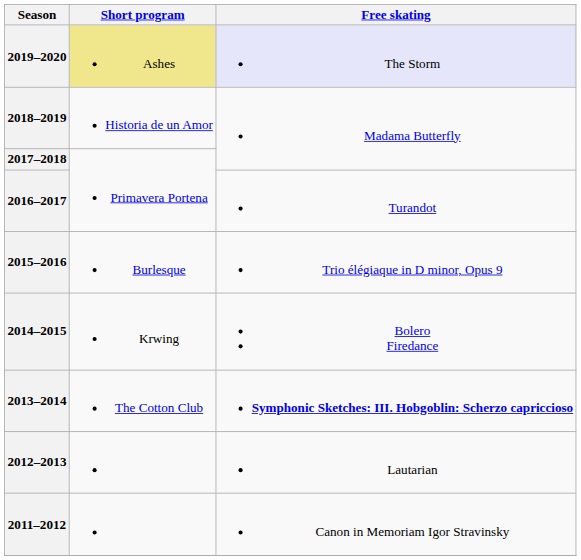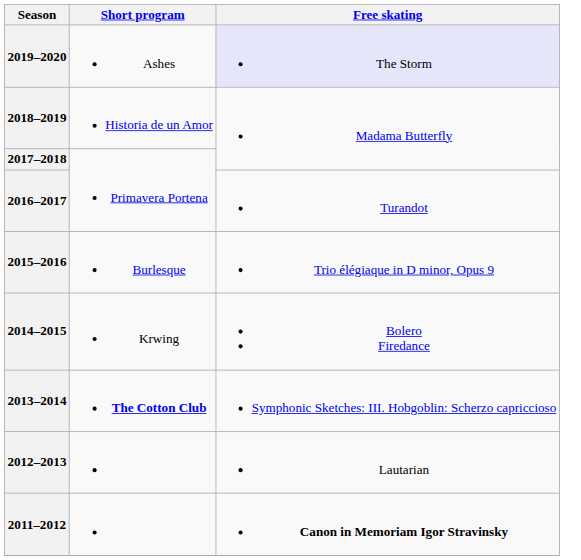2019–2020 | Short program: khaki background -> no background
2013–2014 | Short program: normal -> bold
2013–2014 | Free skating: bold -> normal
2011–2012 | Free skating: normal -> bold
